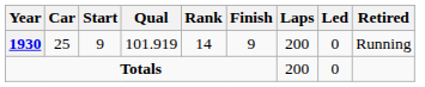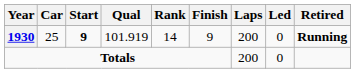1930 | Start: normal -> bold
1930 | Retired: normal -> bold
